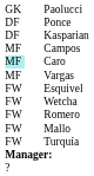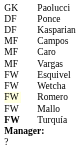Caro | column 1: paleturquoise background -> no background
Romero | column 1: no background -> lightyellow background
Turquía | column 1: normal -> bold
